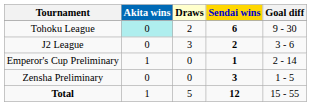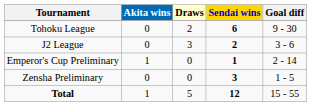Tohoku League | Akita wins: paleturquoise background -> no background
